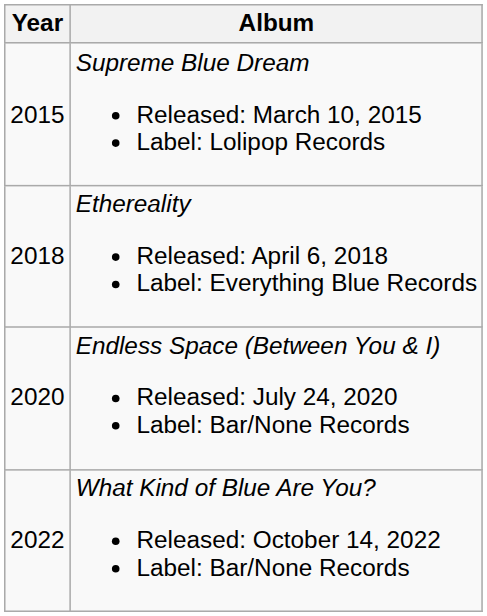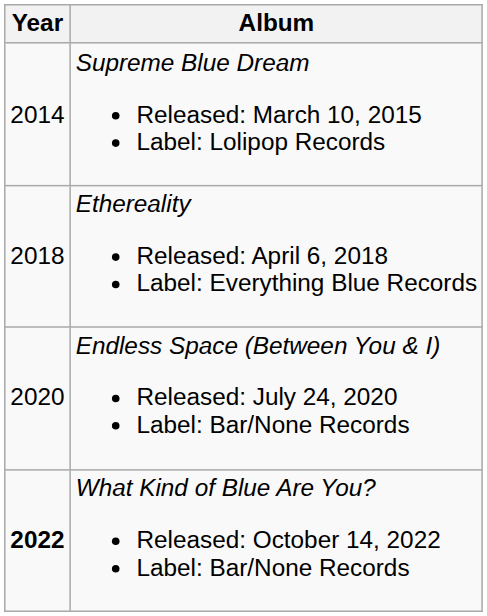row 2 | Year: 2015 -> 2014
row 5 | Year: normal -> bold
